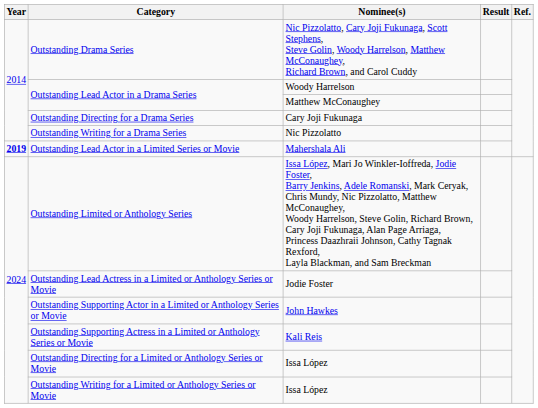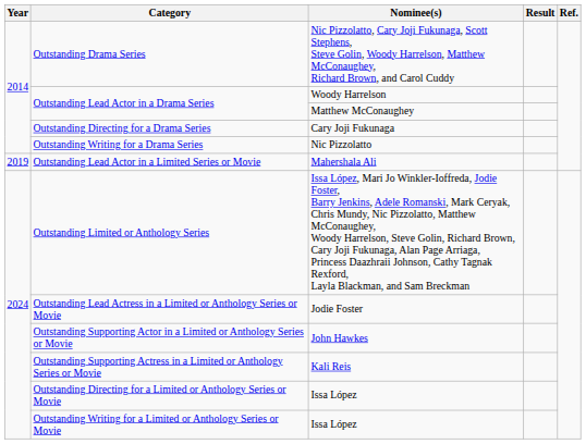Outstanding Lead Actor in a Limited Series or Movie | Year: bold -> normal
